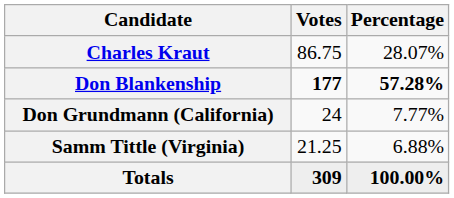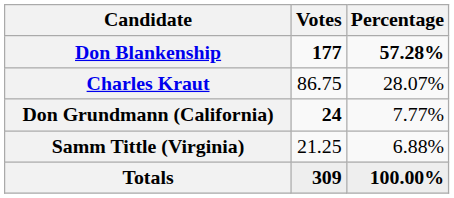rows swapped: Don Blankenship <-> Charles Kraut
Don Grundmann (California) | Votes: normal -> bold
